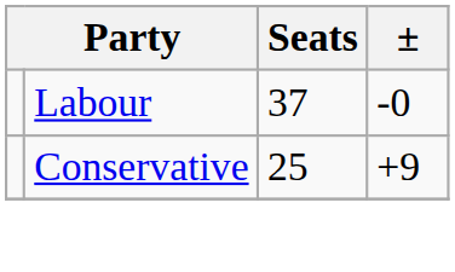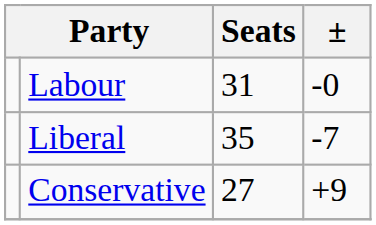Labour | Seats: 37 -> 31
+ row: Liberal | 35 | -7
Conservative | Seats: 25 -> 27
